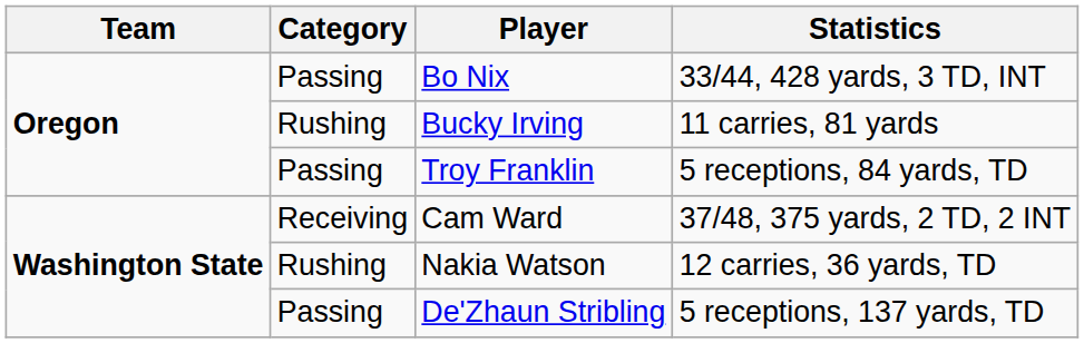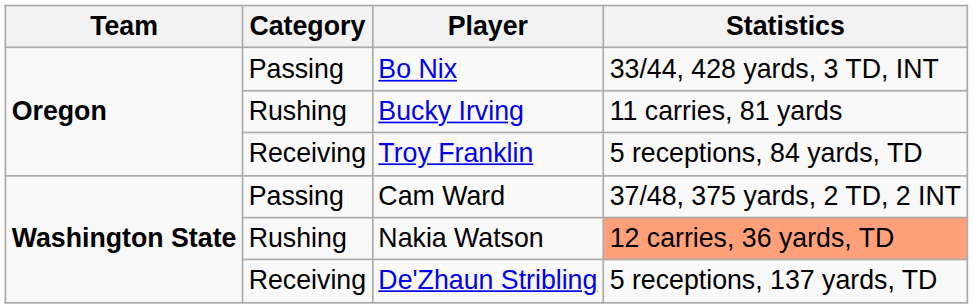Troy Franklin | Category: Passing -> Receiving
Cam Ward | Category: Receiving -> Passing
Nakia Watson | Statistics: no background -> lightsalmon background
De'Zhaun Stribling | Category: Passing -> Receiving
